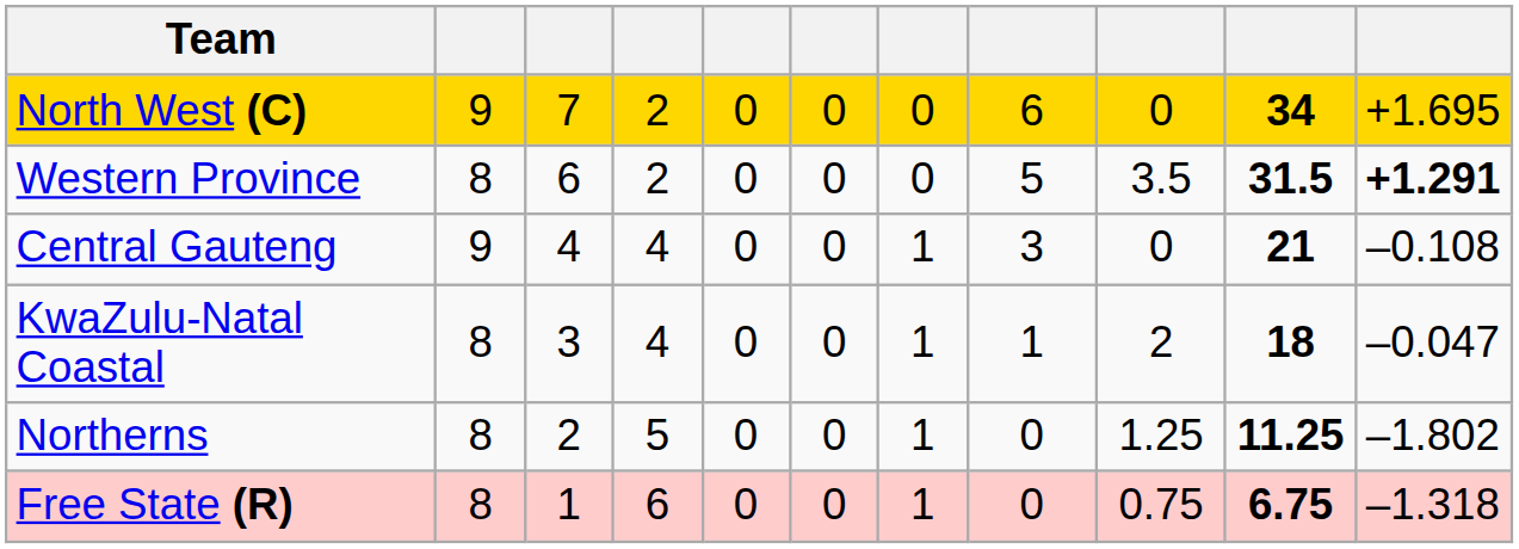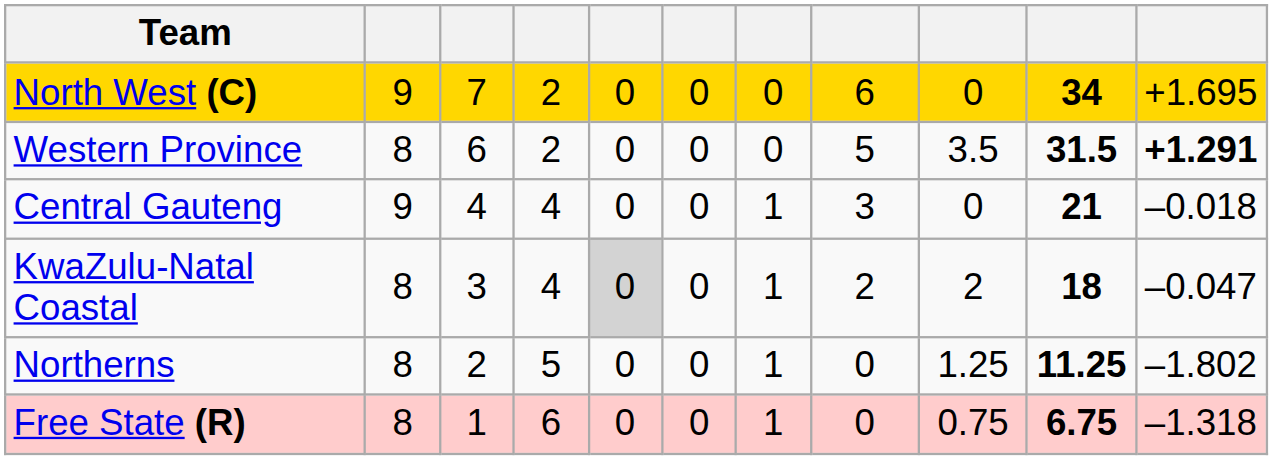Central Gauteng | column 11: –0.108 -> –0.018
KwaZulu-Natal Coastal | column 5: no background -> lightgrey background
KwaZulu-Natal Coastal | column 8: 1 -> 2
